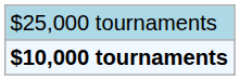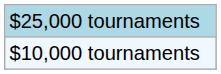row 2 | column 1: bold -> normal
